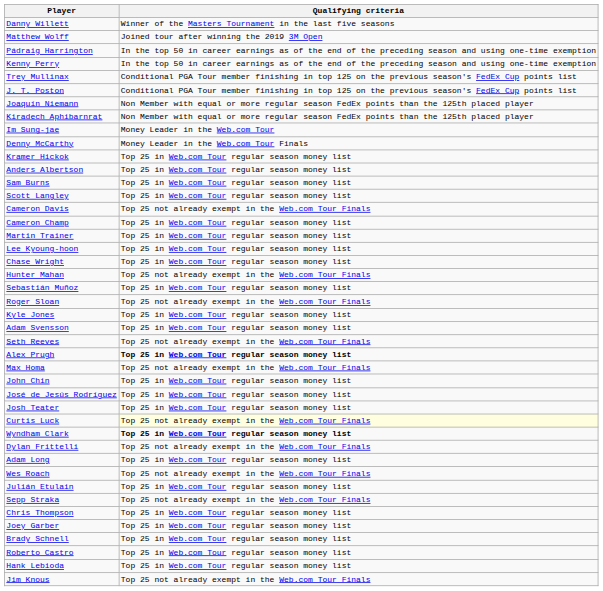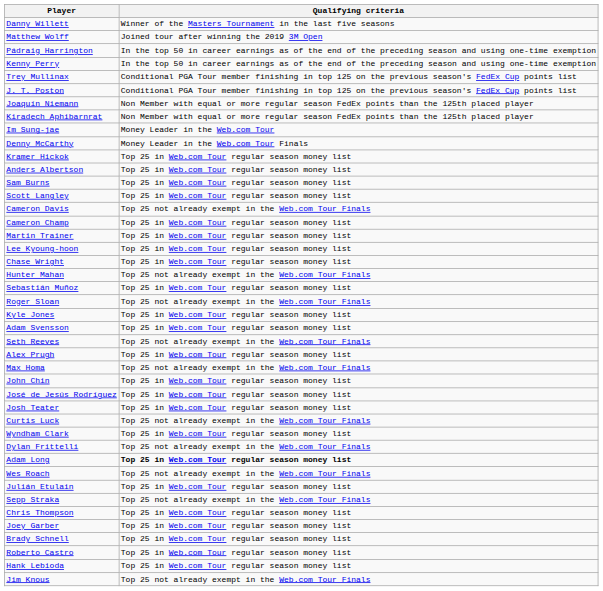Alex Prugh | Qualifying criteria: bold -> normal
Curtis Luck | Qualifying criteria: lightyellow background -> no background
Wyndham Clark | Qualifying criteria: bold -> normal
Adam Long | Qualifying criteria: normal -> bold
